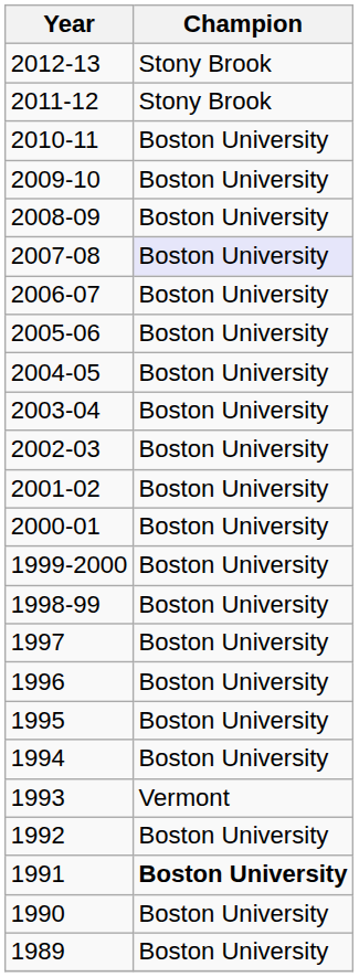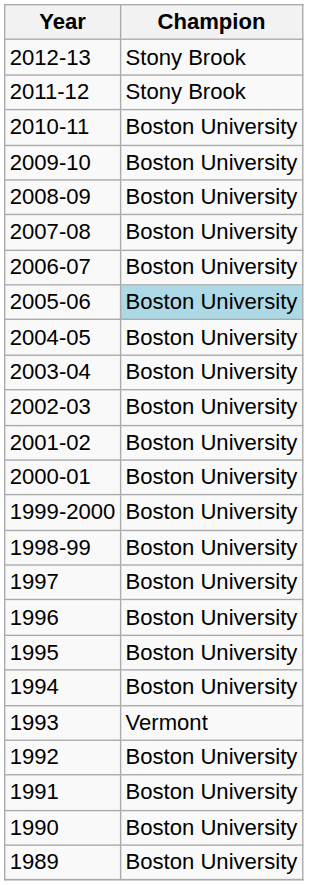2007-08 | Champion: lavender background -> no background
2005-06 | Champion: no background -> lightblue background
1991 | Champion: bold -> normal
